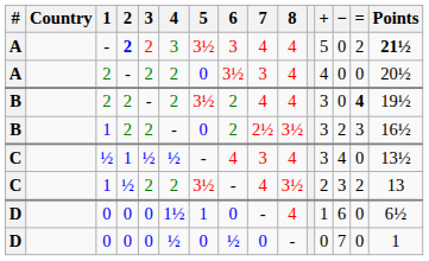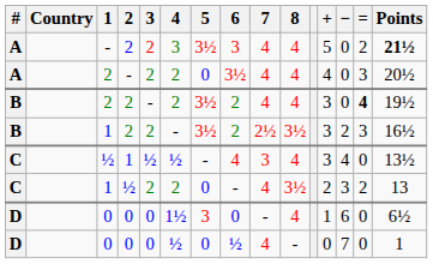row 2 | 2: bold -> normal
row 3 | 7: 3 -> 4
row 3 | =: 0 -> 3
row 5 | 5: 0 -> 3½
row 7 | 5: 3½ -> 0
row 8 | 5: 1 -> 3
row 9 | 7: 0 -> 4
